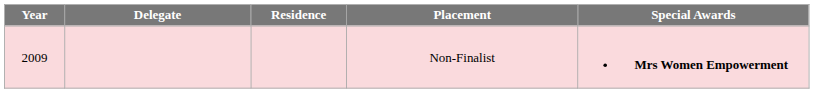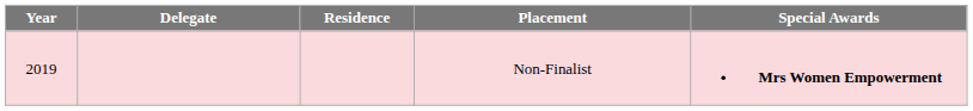Non-Finalist | Year: 2009 -> 2019
